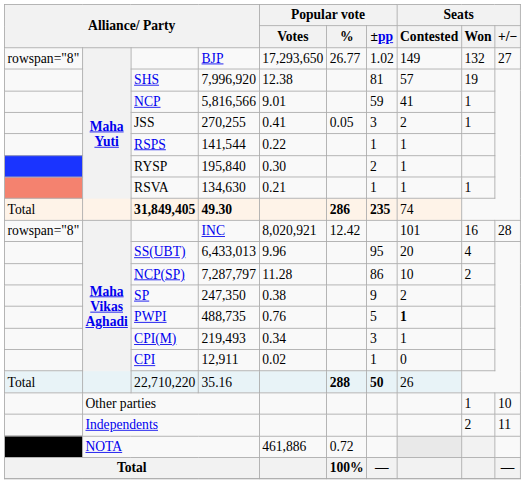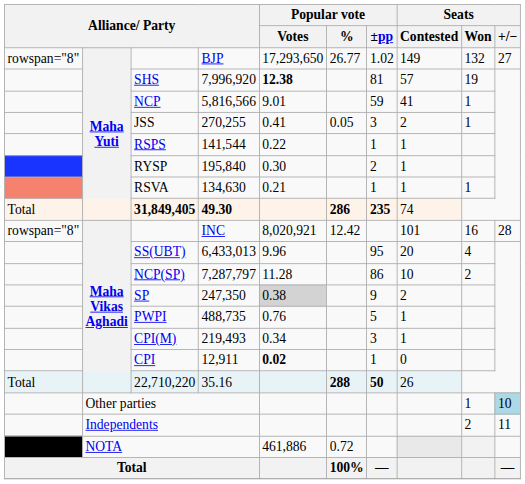SHS | Popular vote / Votes: normal -> bold
SP | Popular vote / Votes: no background -> lightgrey background
PWPI | Seats / Contested: bold -> normal
CPI | Popular vote / Votes: normal -> bold
Other parties | Seats / +/−: no background -> lightblue background
